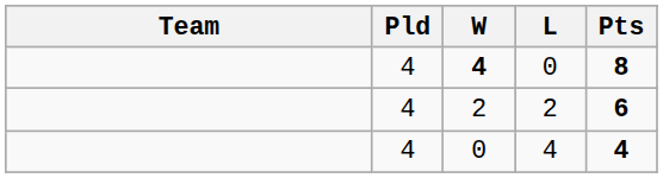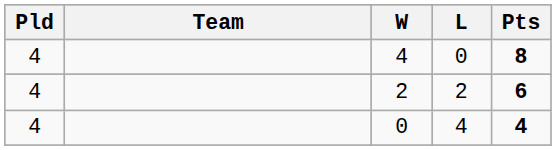columns swapped: Team <-> Pld
row 2 | W: bold -> normal
